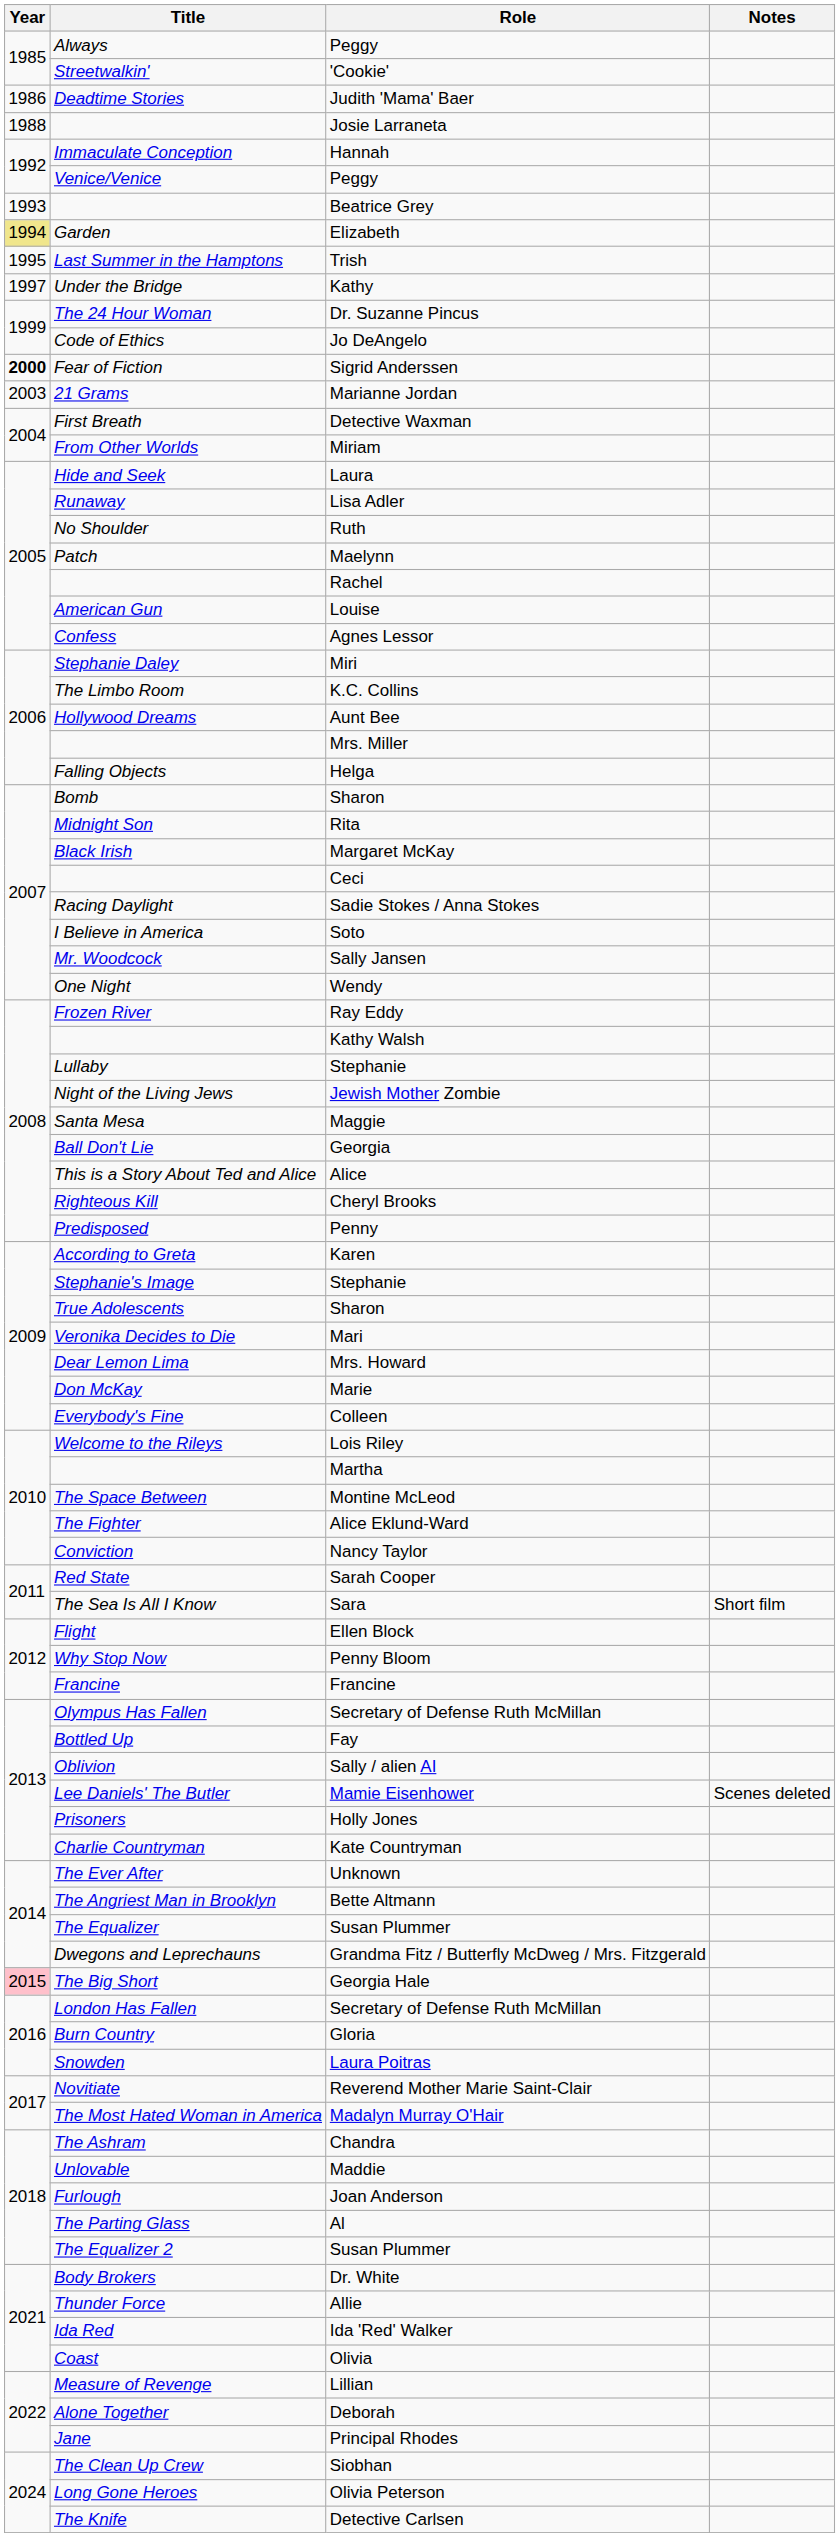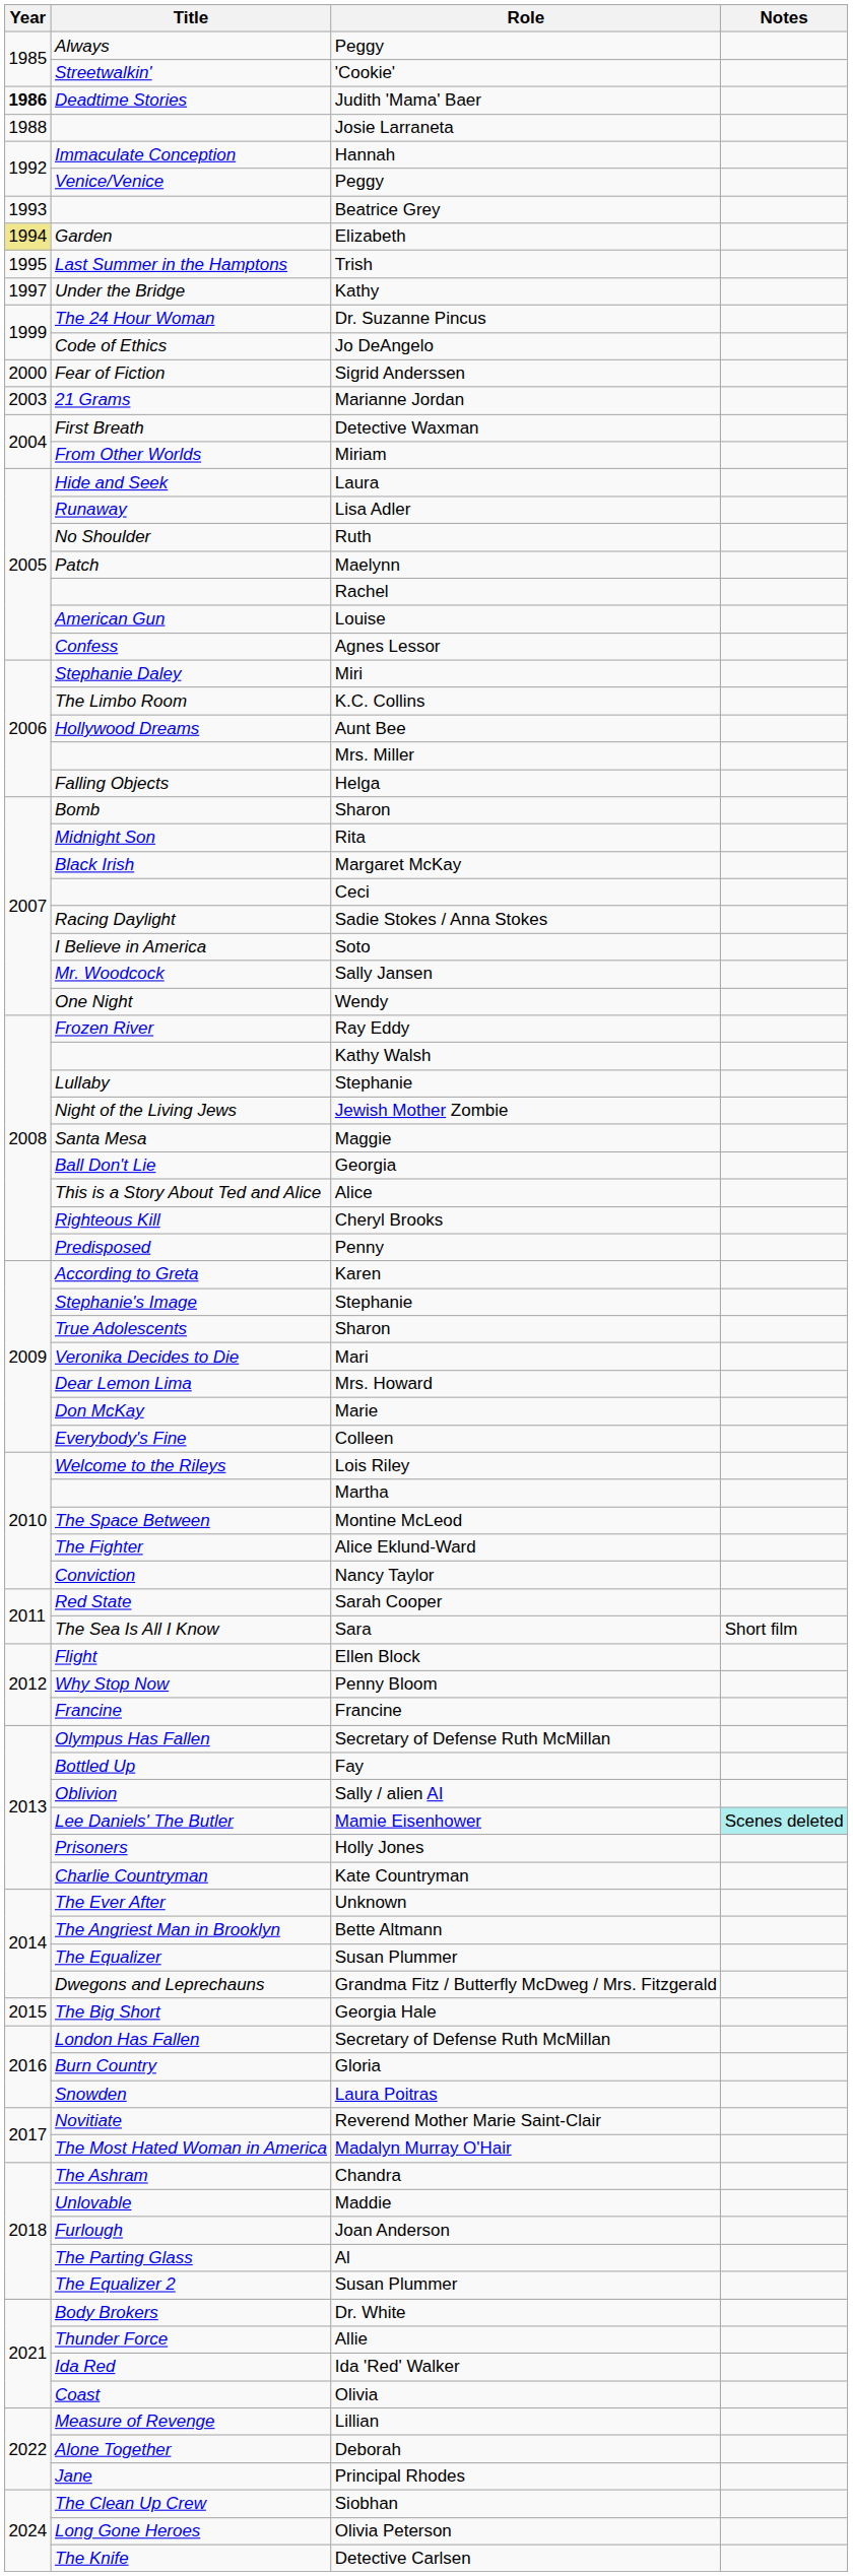Judith 'Mama' Baer | Year: normal -> bold
Sigrid Anderssen | Year: bold -> normal
Mamie Eisenhower | Notes: no background -> paleturquoise background
Georgia Hale | Year: pink background -> no background
